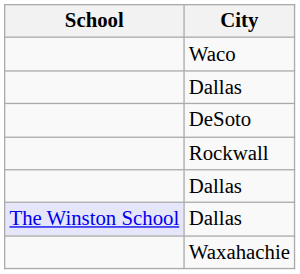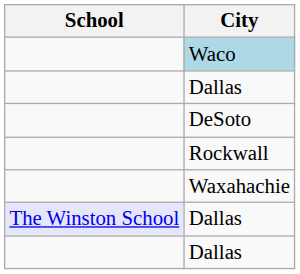row 2 | City: no background -> lightblue background
row 6 | City: Dallas -> Waxahachie
row 8 | City: Waxahachie -> Dallas
